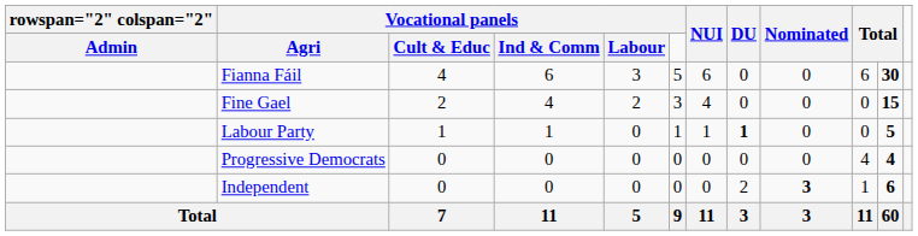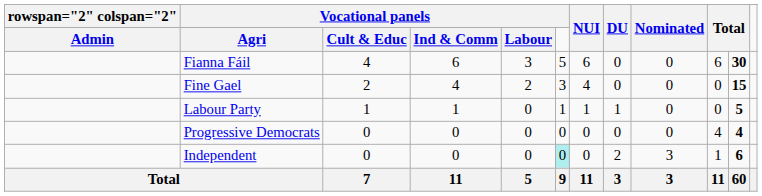Labour Party | DU: bold -> normal
Independent | Vocational panels: no background -> paleturquoise background
Independent | Nominated: bold -> normal
